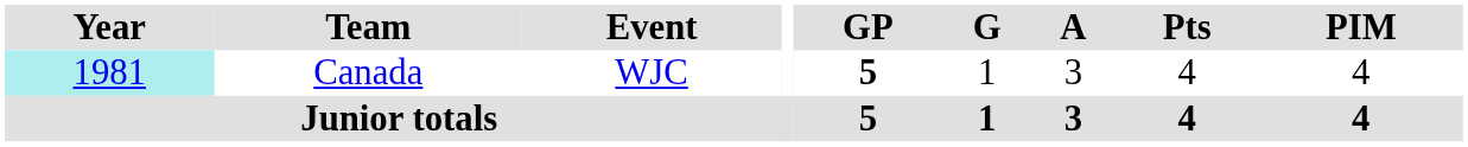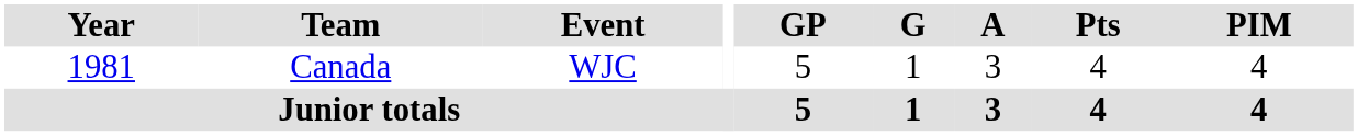Canada | Year: paleturquoise background -> no background
Canada | GP: bold -> normal
